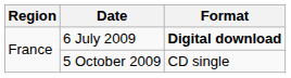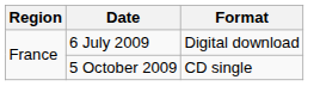6 July 2009 | Format: bold -> normal
